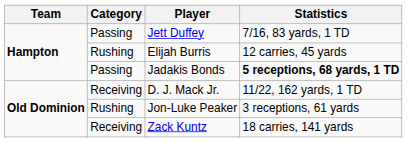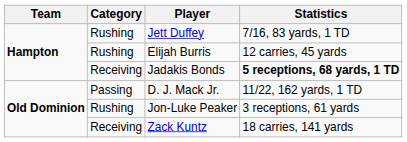Jett Duffey | Category: Passing -> Rushing
Jadakis Bonds | Category: Passing -> Receiving
D. J. Mack Jr. | Category: Receiving -> Passing
